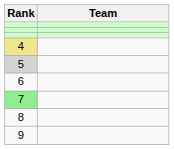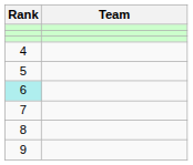row 5 | Rank: khaki background -> no background
row 6 | Rank: lightgrey background -> no background
row 7 | Rank: no background -> paleturquoise background
row 8 | Rank: lightgreen background -> no background
